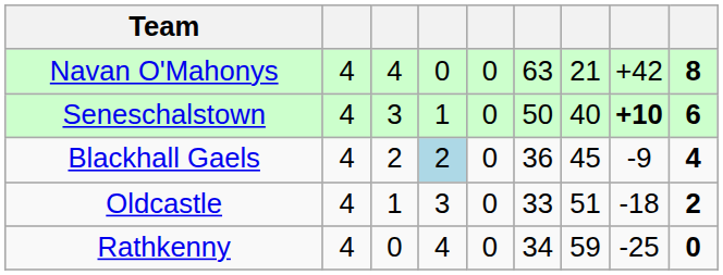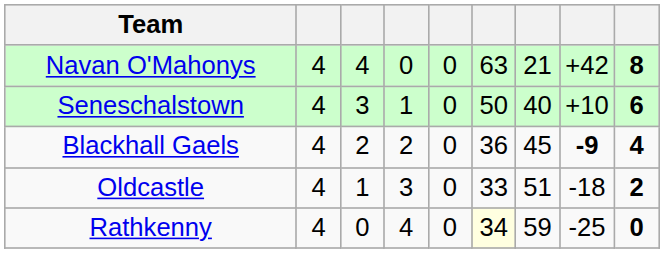Seneschalstown | column 8: bold -> normal
Blackhall Gaels | column 4: lightblue background -> no background
Blackhall Gaels | column 8: normal -> bold
Rathkenny | column 6: no background -> lightyellow background
